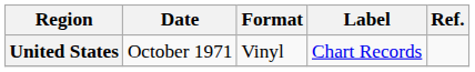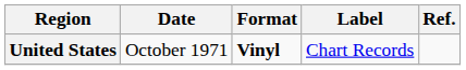United States | Format: normal -> bold
